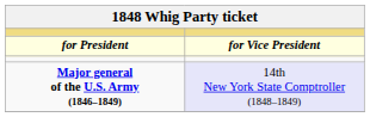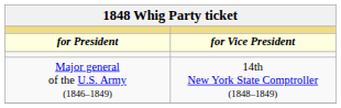Major general of the U.S. Army (1846–1849) | column 1: bold -> normal
Major general of the U.S. Army (1846–1849) | column 2: lavender background -> no background
